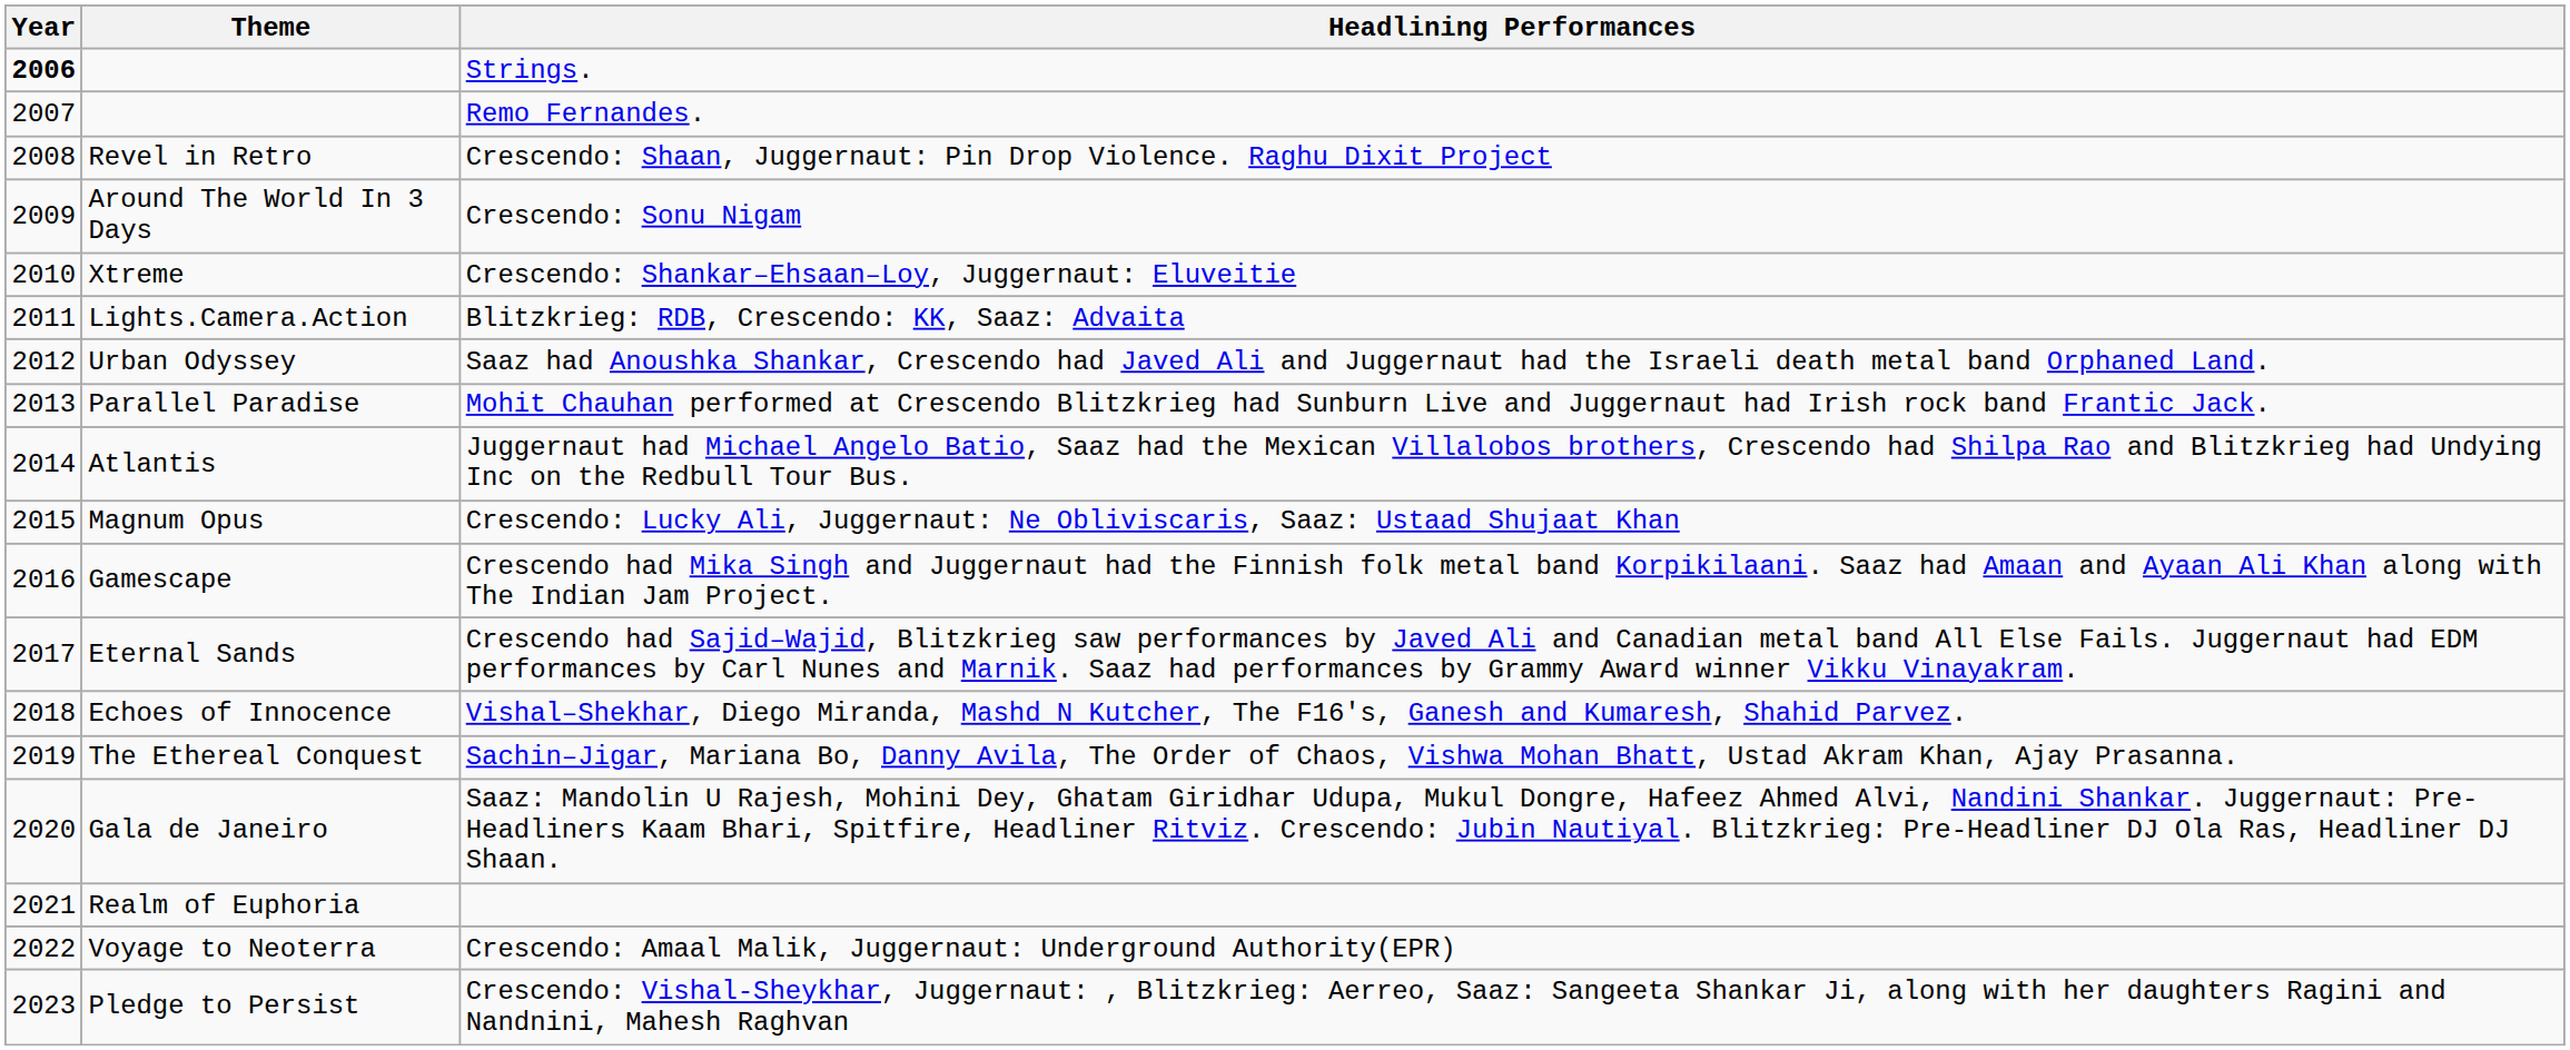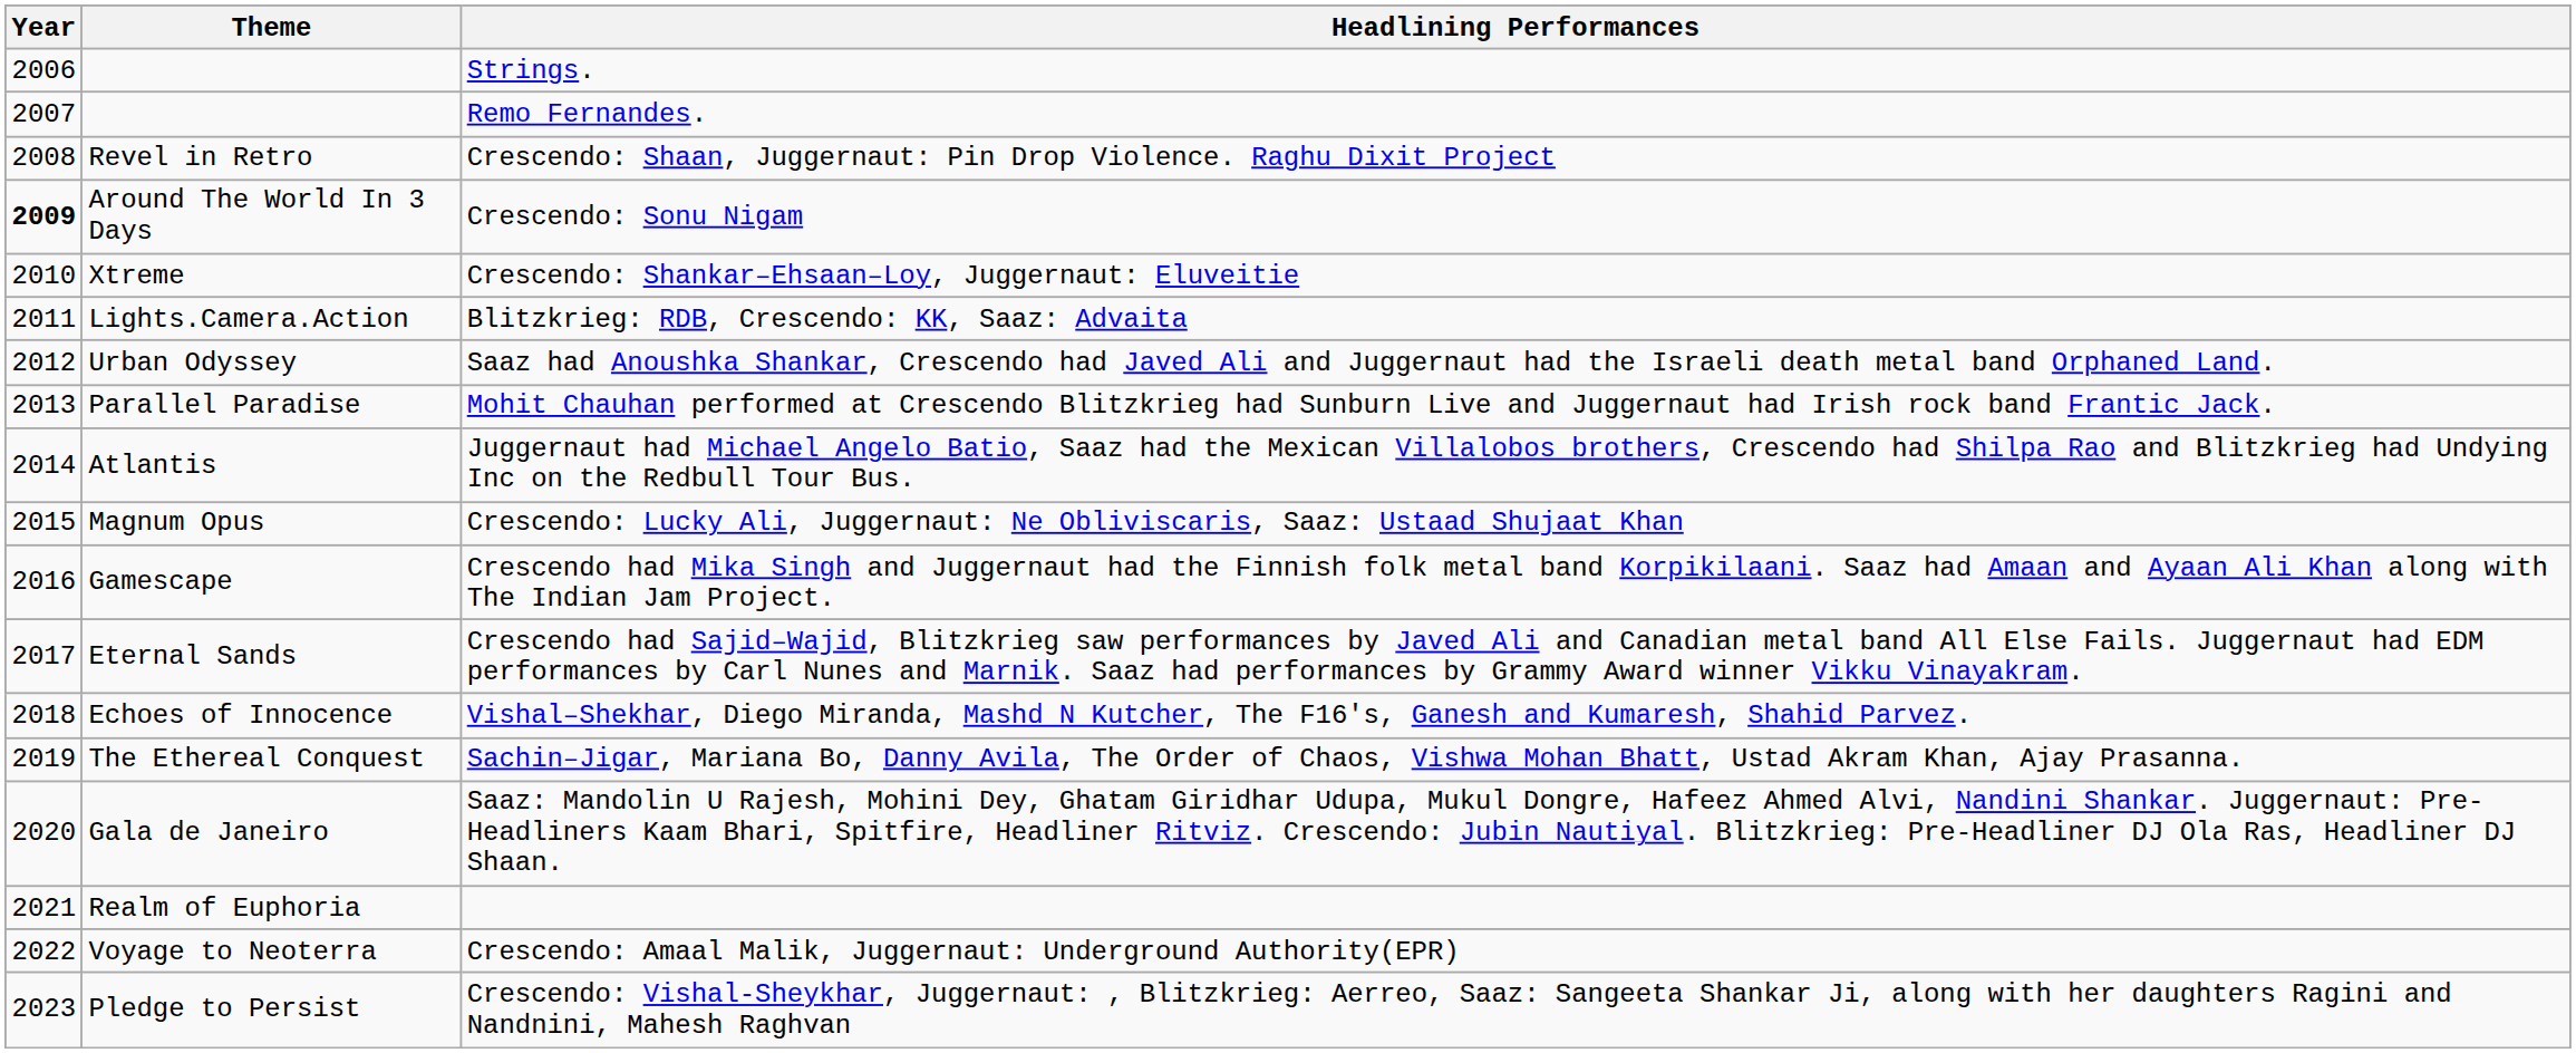Strings. | Year: bold -> normal
Crescendo: Sonu Nigam | Year: normal -> bold
